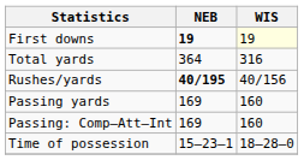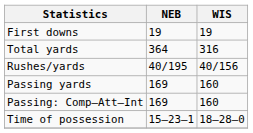First downs | NEB: bold -> normal
First downs | WIS: lightyellow background -> no background
Rushes/yards | NEB: bold -> normal
